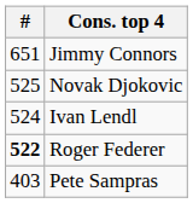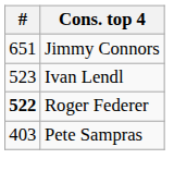- row: 525 | Novak Djokovic
Ivan Lendl | #: 524 -> 523
